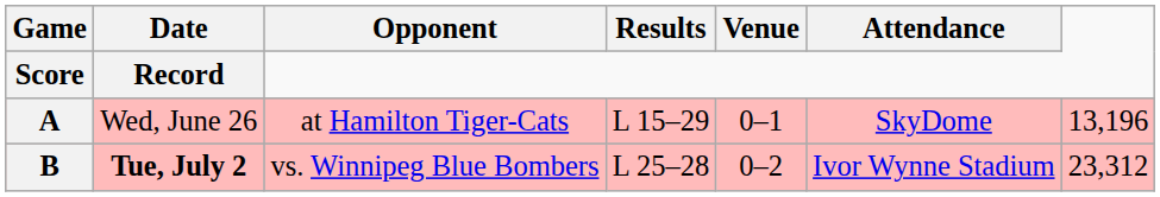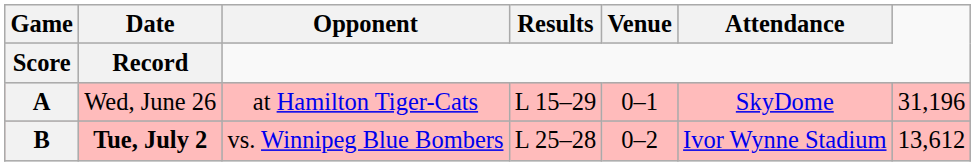A | column 7: 13,196 -> 31,196
B | column 7: 23,312 -> 13,612
